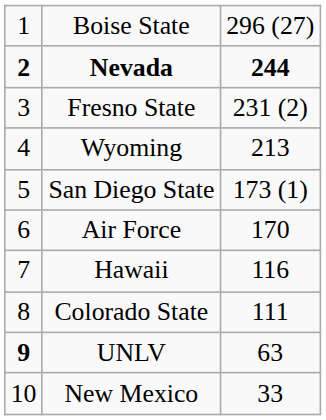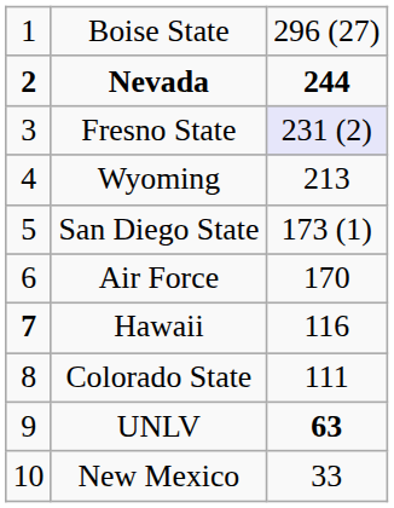Fresno State | column 3: no background -> lavender background
Hawaii | column 1: normal -> bold
UNLV | column 1: bold -> normal
UNLV | column 3: normal -> bold
